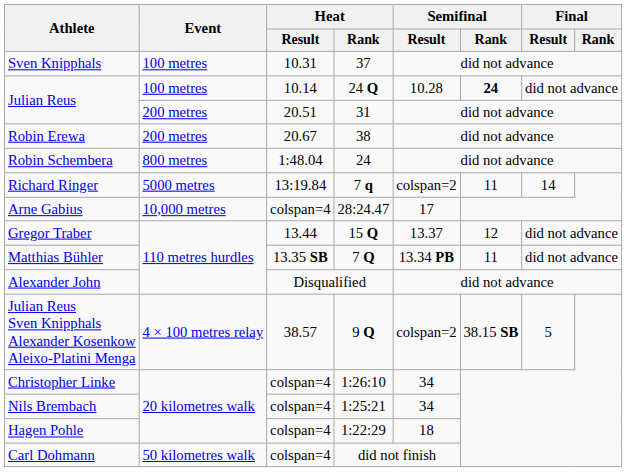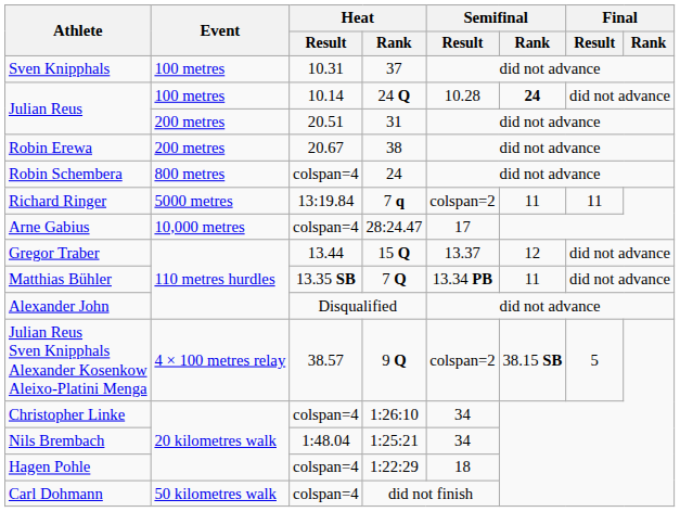Robin Schembera | Heat / Result: 1:48.04 -> colspan=4
Richard Ringer | Final / Result: 14 -> 11
Nils Brembach | Heat / Result: colspan=4 -> 1:48.04
